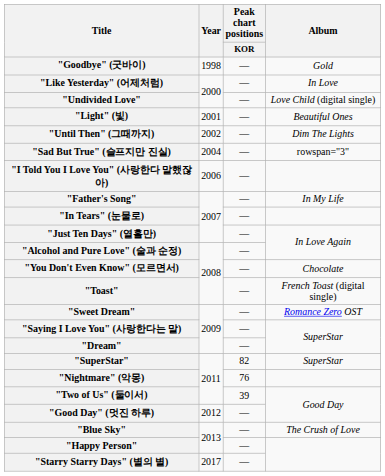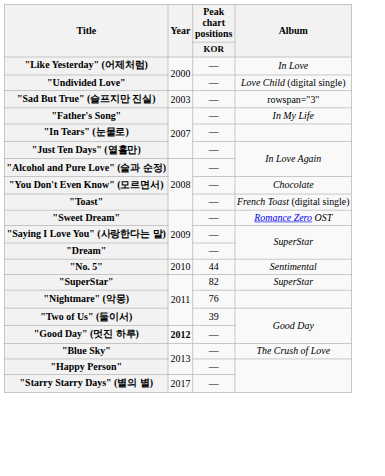- row: "Goodbye" (굿바이) | 1998 | — | Gold
- row: "Light" (빛) | 2001 | — | Beautiful Ones
- row: "Until Then" (그때까지) | 2002 | — | Dim The Lights
"Sad But True" (슬프지만 진실) | Year: 2004 -> 2003
- row: "I Told You I Love You" (사랑한다 말했잖아) | 2006 | —
+ row: "No. 5" | 2010 | 44 | Sentimental
"Good Day" (멋진 하루) | Year: normal -> bold
